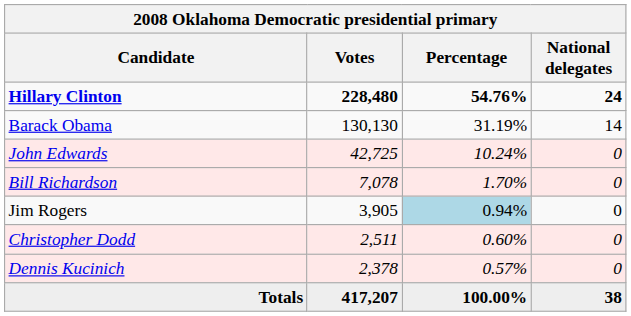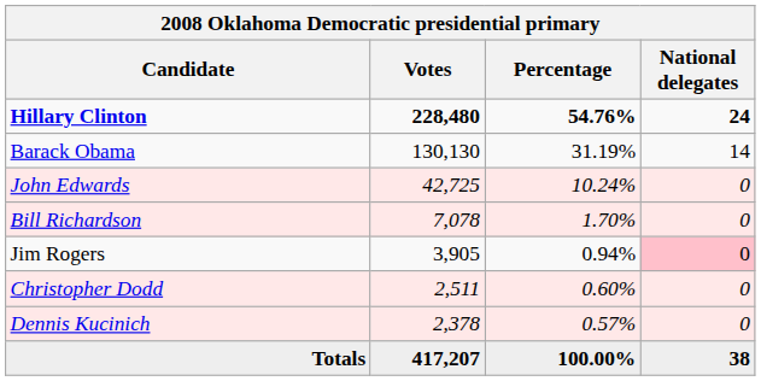Jim Rogers | Percentage: lightblue background -> no background
Jim Rogers | National delegates: no background -> pink background
